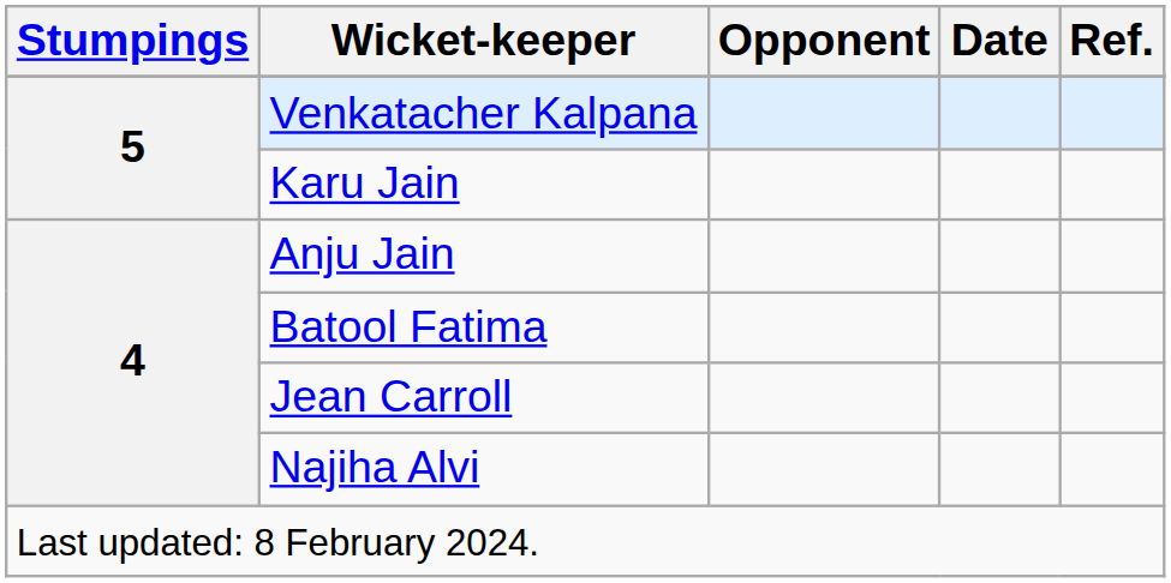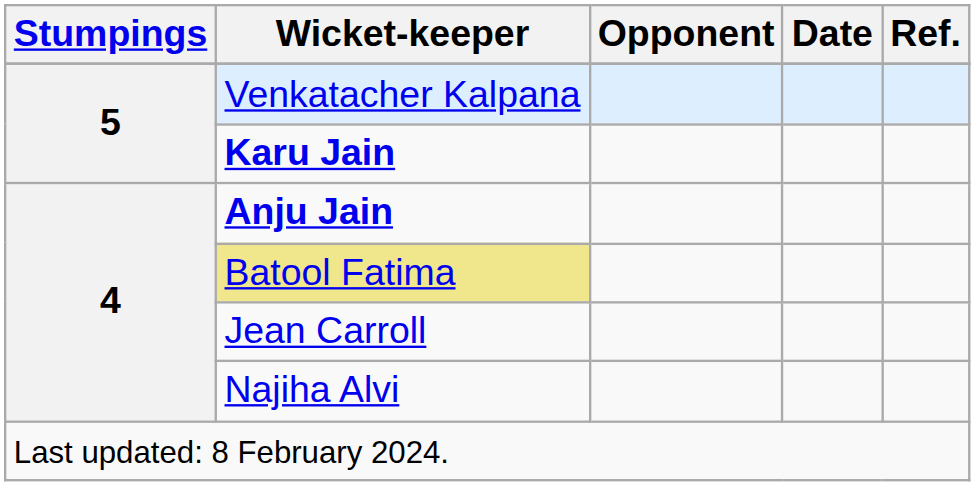Karu Jain | Wicket-keeper: normal -> bold
Anju Jain | Wicket-keeper: normal -> bold
Batool Fatima | Wicket-keeper: no background -> khaki background
